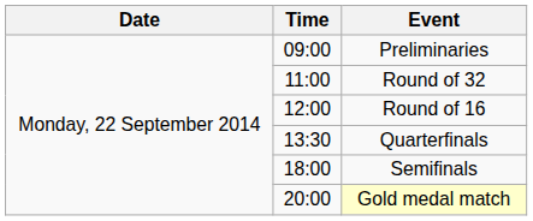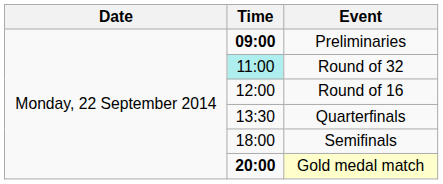Preliminaries | Time: normal -> bold
Round of 32 | Time: no background -> paleturquoise background
Gold medal match | Time: normal -> bold
